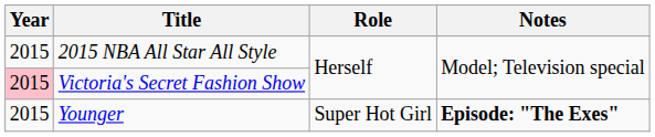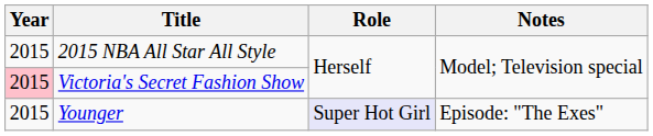Younger | Role: no background -> lavender background
Younger | Notes: bold -> normal
